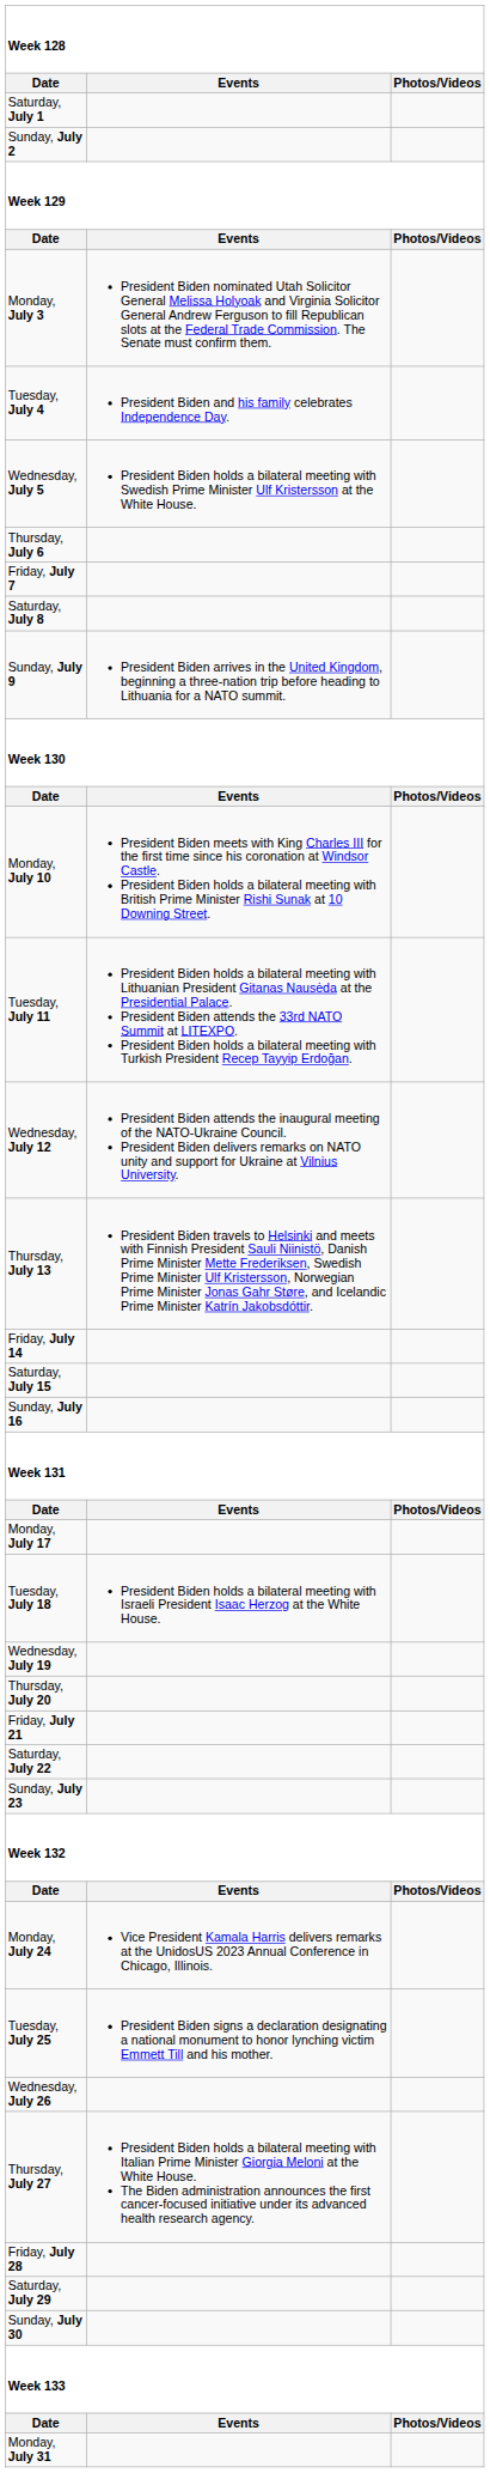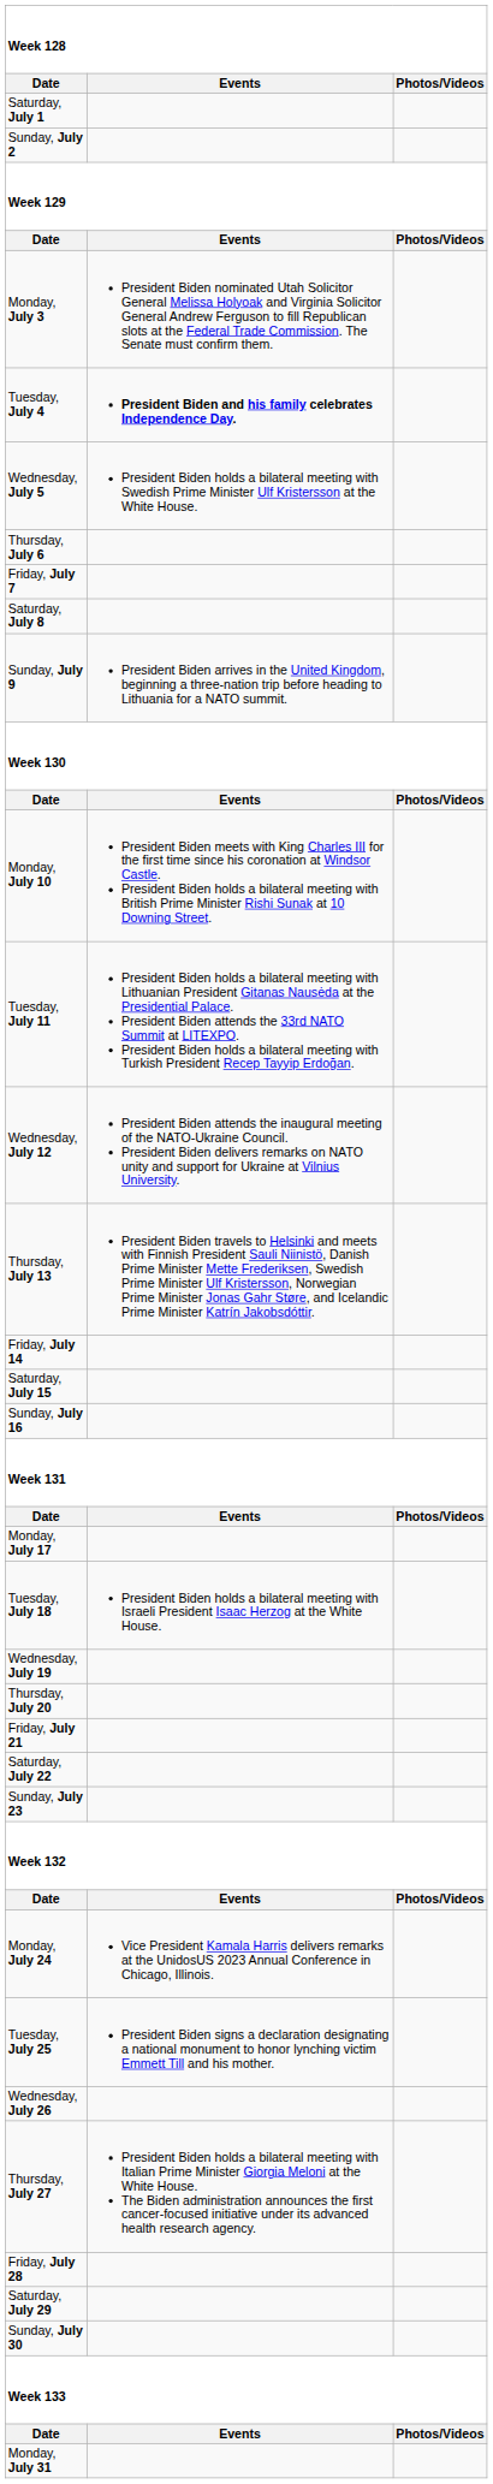Tuesday, July 4 | column 2: normal -> bold
